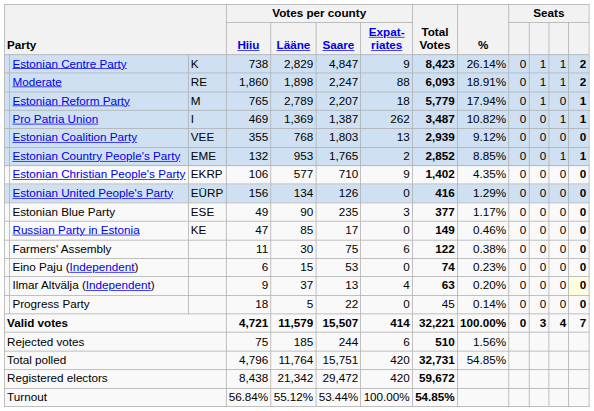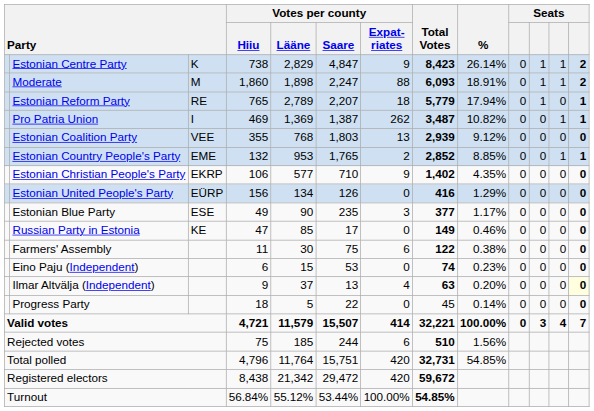Moderate | column 3: RE -> M
Estonian Reform Party | column 3: M -> RE
